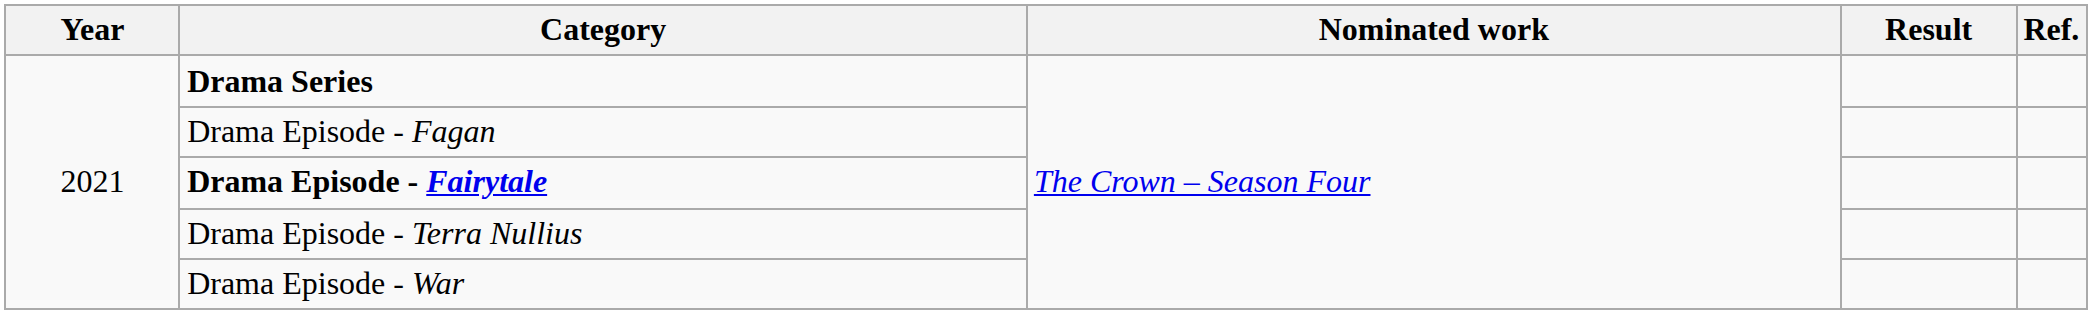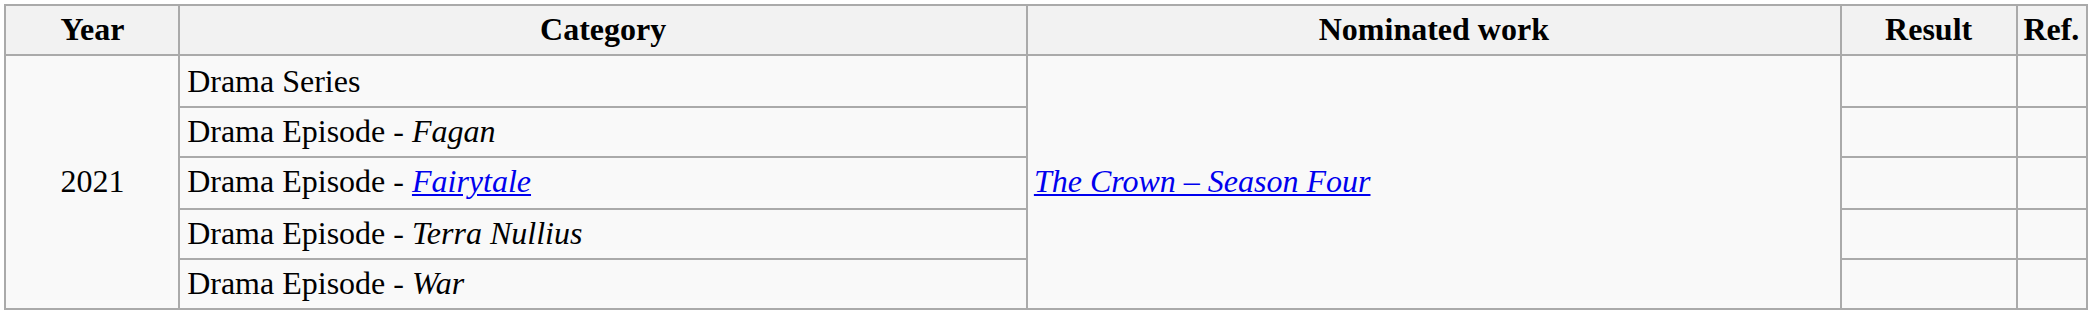Drama Series | Category: bold -> normal
Drama Episode - Fairytale | Category: bold -> normal
